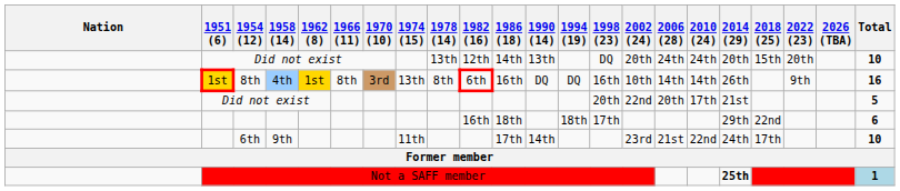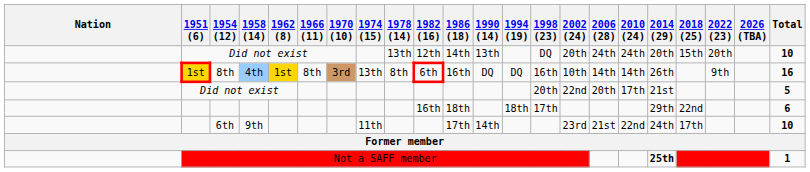Not a SAFF member | Total: lightblue background -> no background
